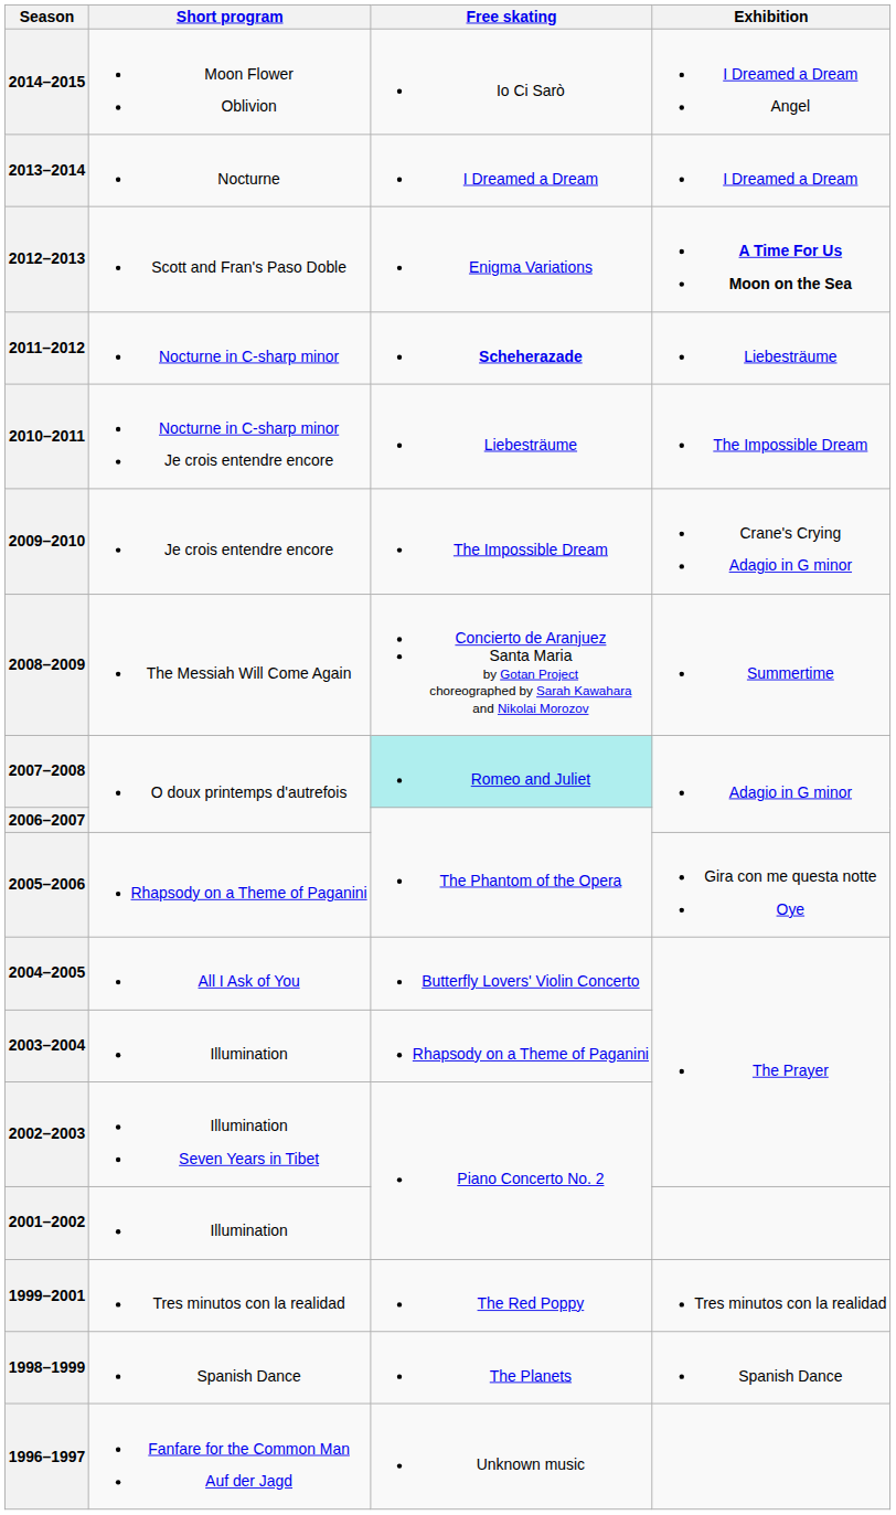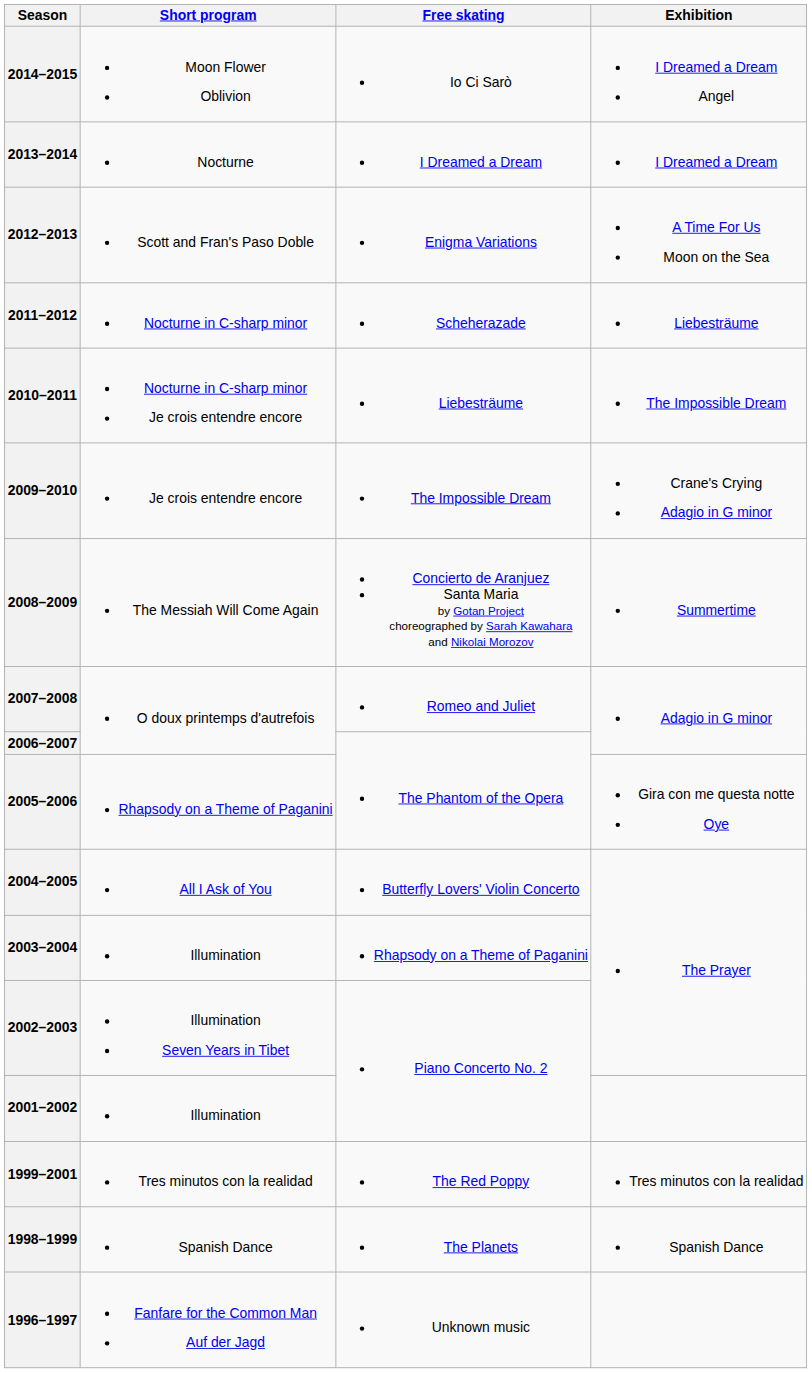2012–2013 | Exhibition: bold -> normal
2011–2012 | Free skating: bold -> normal
2007–2008 | Free skating: paleturquoise background -> no background
